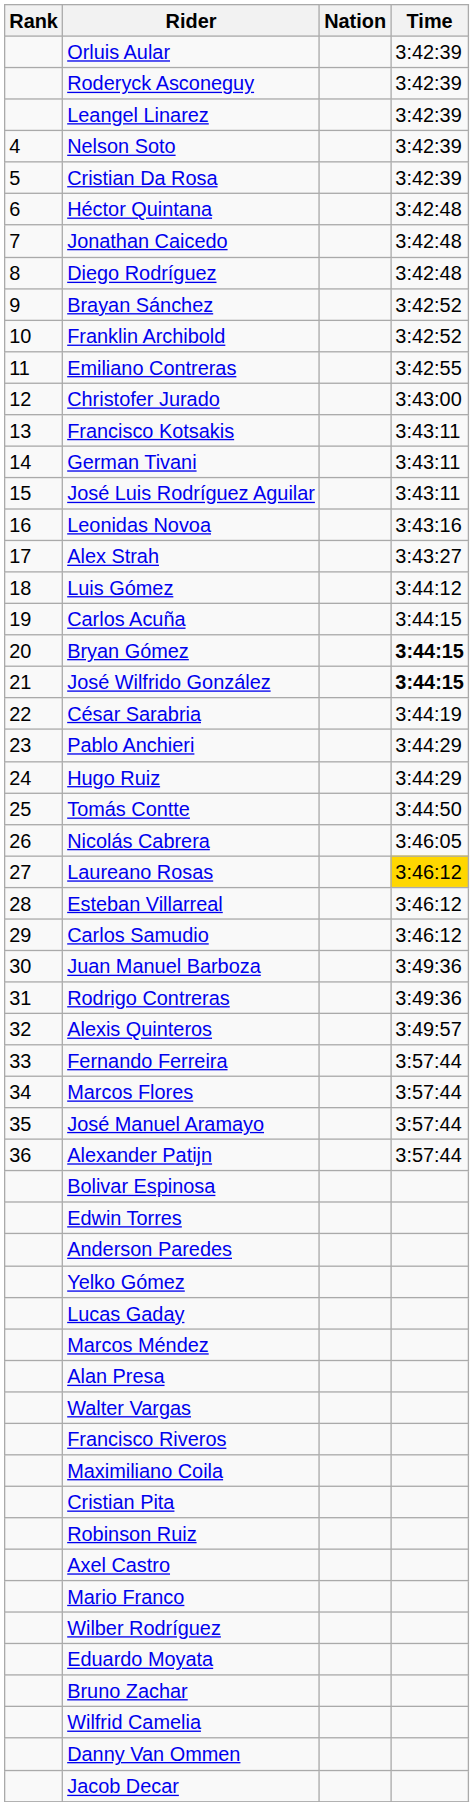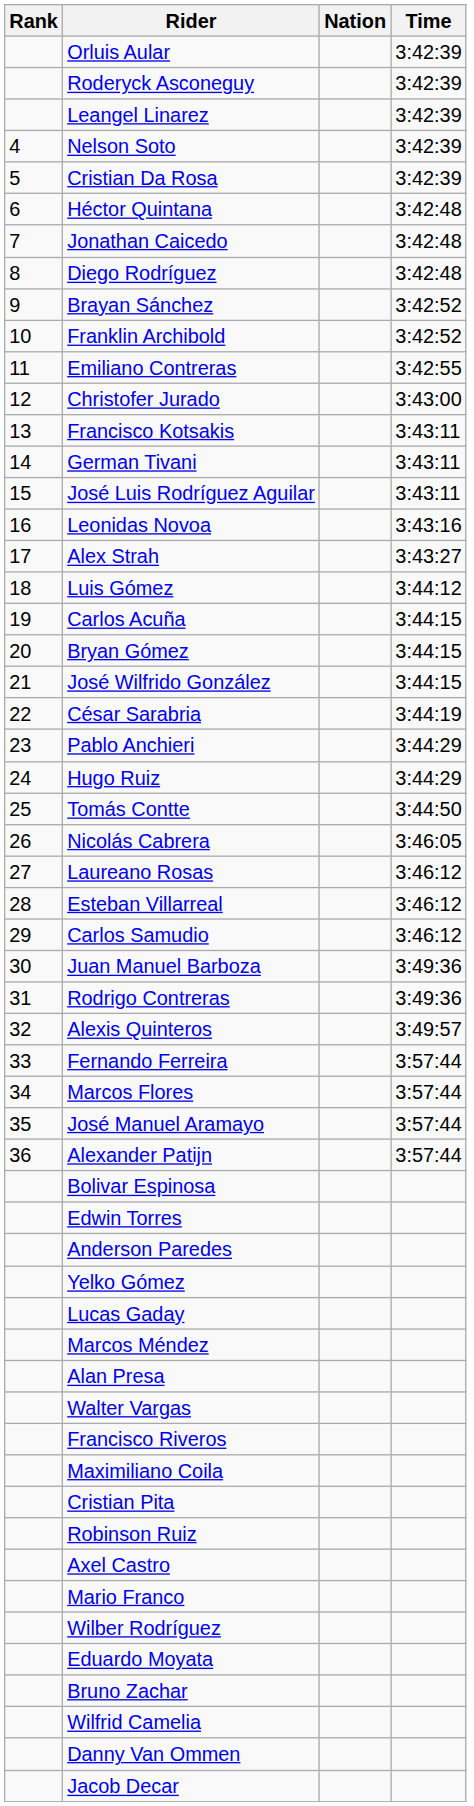Bryan Gómez | Time: bold -> normal
José Wilfrido González | Time: bold -> normal
Laureano Rosas | Time: gold background -> no background
